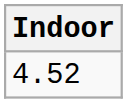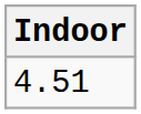row 2 | column 1: 4.52 -> 4.51
